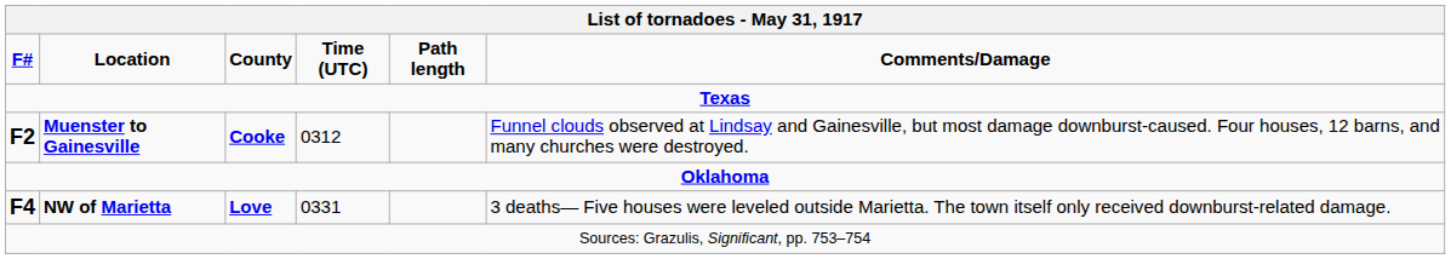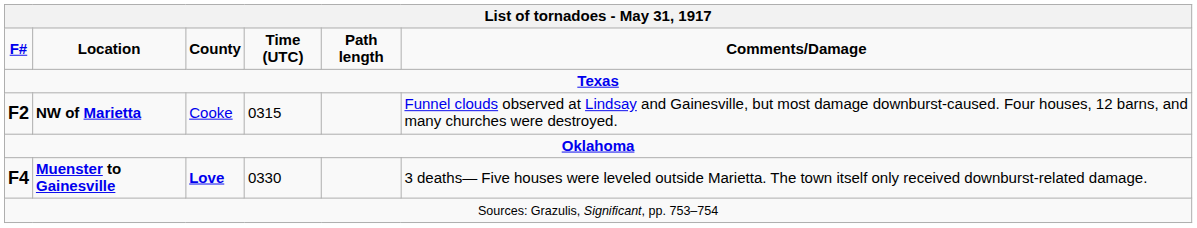F2 | List of tornadoes - May 31, 1917 / Location: Muenster to Gainesville -> NW of Marietta
F2 | List of tornadoes - May 31, 1917 / County: bold -> normal
F2 | List of tornadoes - May 31, 1917 / Time (UTC): 0312 -> 0315
F4 | List of tornadoes - May 31, 1917 / Location: NW of Marietta -> Muenster to Gainesville
F4 | List of tornadoes - May 31, 1917 / Time (UTC): 0331 -> 0330
